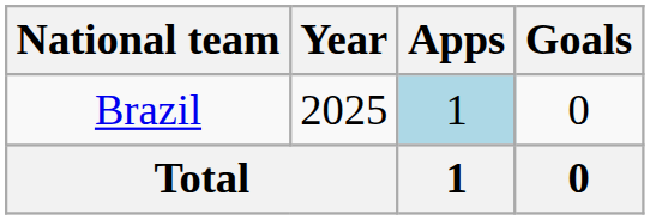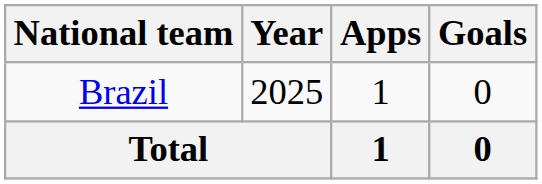Brazil | Apps: lightblue background -> no background
